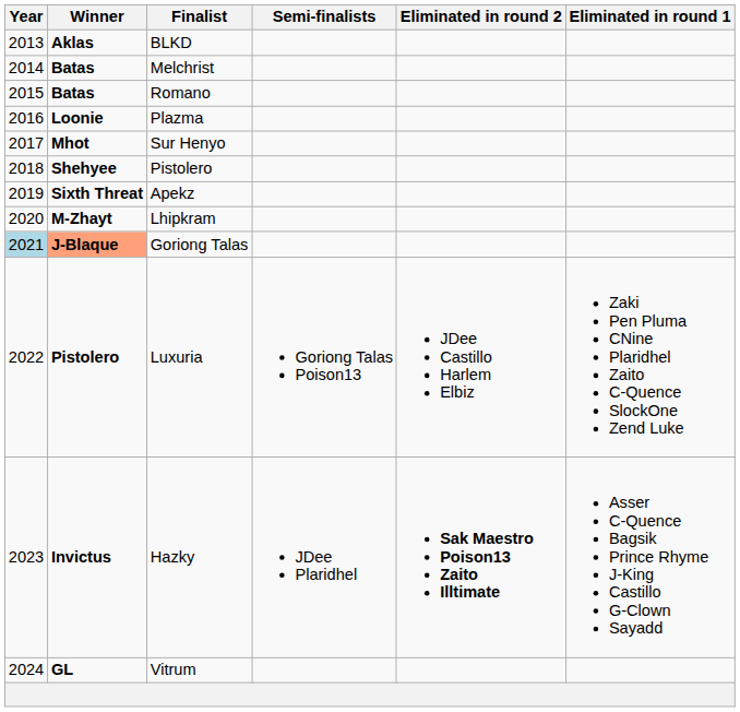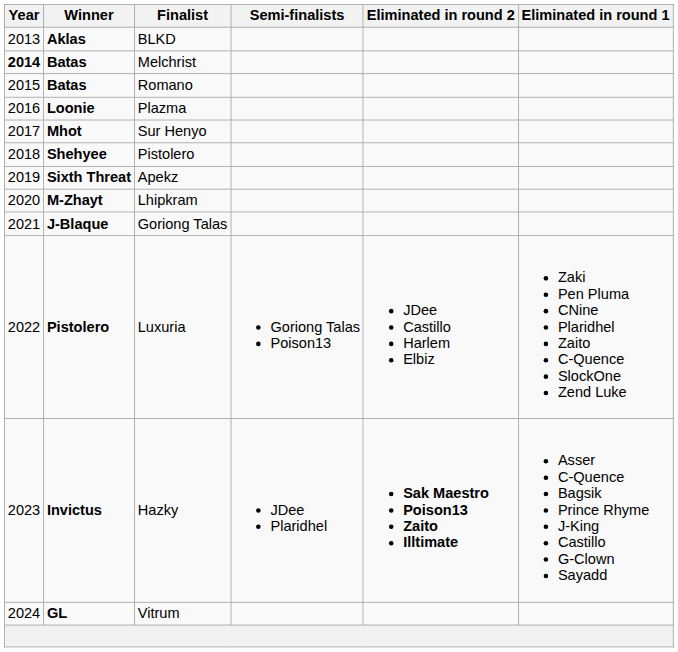Melchrist | Year: normal -> bold
Goriong Talas | Year: lightblue background -> no background
Goriong Talas | Winner: lightsalmon background -> no background
